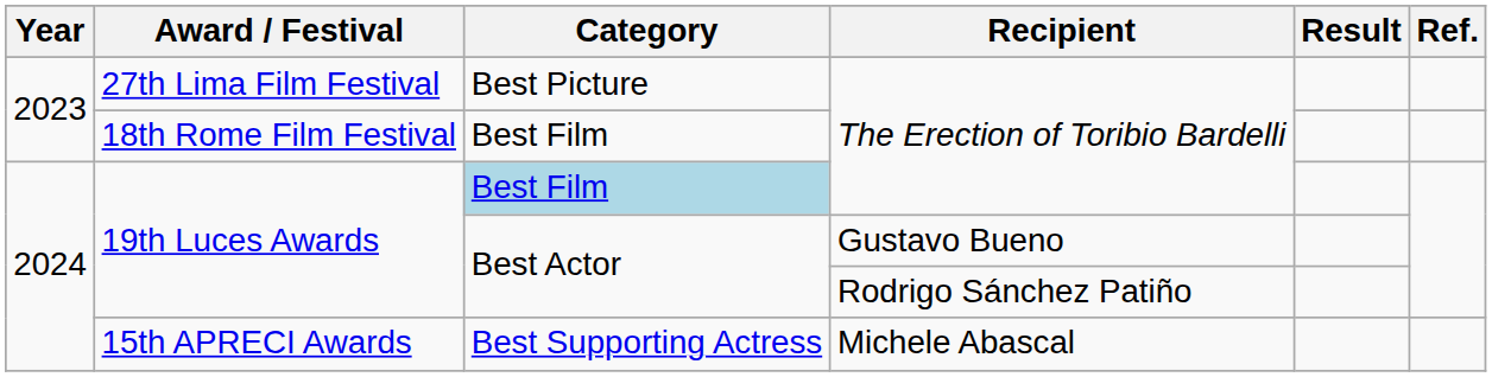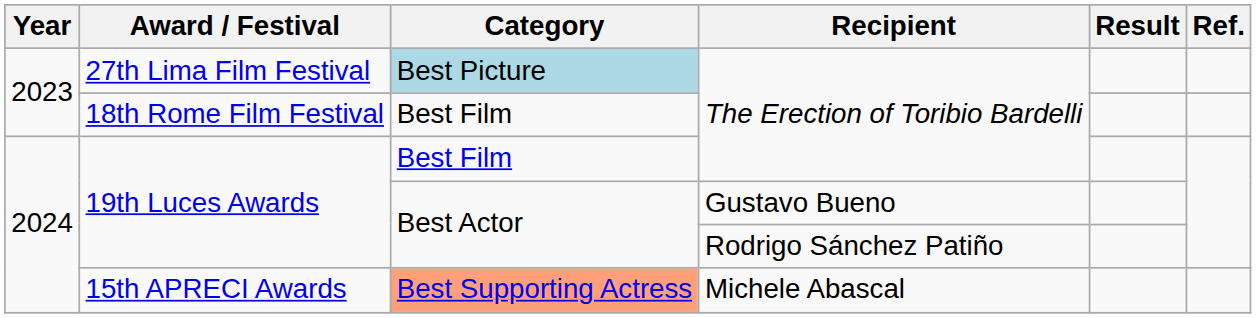27th Lima Film Festival | Category: no background -> lightblue background
19th Luces Awards / The Erection of Toribio Bardelli | Category: lightblue background -> no background
15th APRECI Awards | Category: no background -> lightsalmon background
